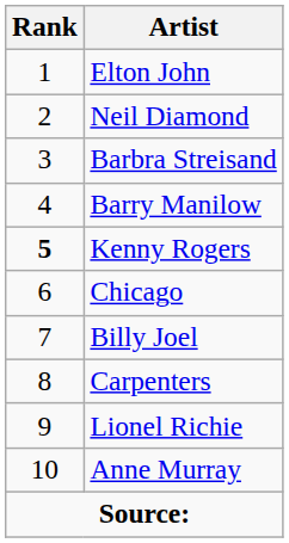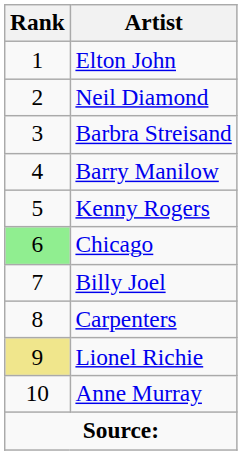Kenny Rogers | Rank: bold -> normal
Chicago | Rank: no background -> lightgreen background
Lionel Richie | Rank: no background -> khaki background
